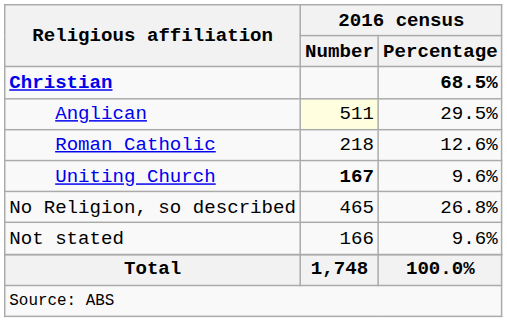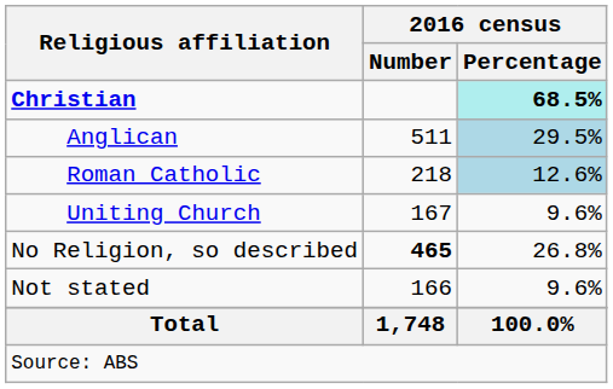Christian | 2016 census / Percentage: no background -> paleturquoise background
Anglican | 2016 census / Number: lightyellow background -> no background
Anglican | 2016 census / Percentage: no background -> lightblue background
Roman Catholic | 2016 census / Percentage: no background -> lightblue background
Uniting Church | 2016 census / Number: bold -> normal
No Religion, so described | 2016 census / Number: normal -> bold
